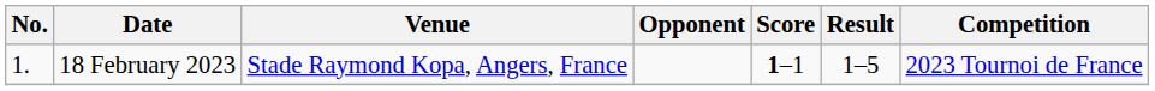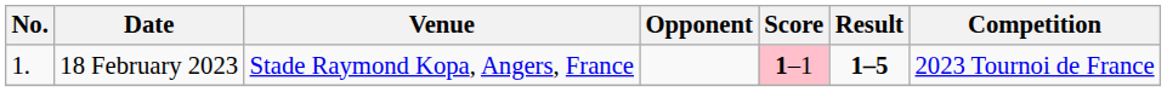18 February 2023 | Score: no background -> pink background
18 February 2023 | Result: normal -> bold
